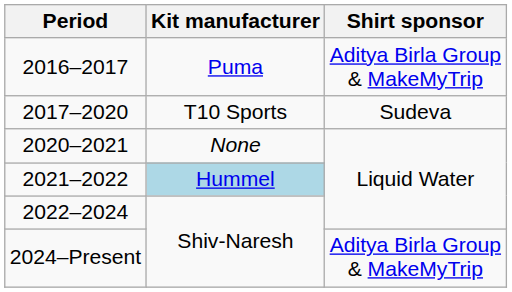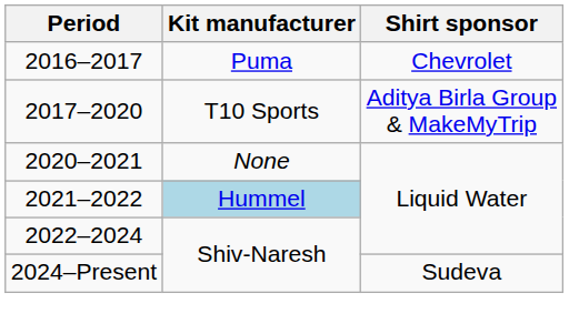2016–2017 | Shirt sponsor: Aditya Birla Group & MakeMyTrip -> Chevrolet
2017–2020 | Shirt sponsor: Sudeva -> Aditya Birla Group & MakeMyTrip
2024–Present | Shirt sponsor: Aditya Birla Group & MakeMyTrip -> Sudeva
